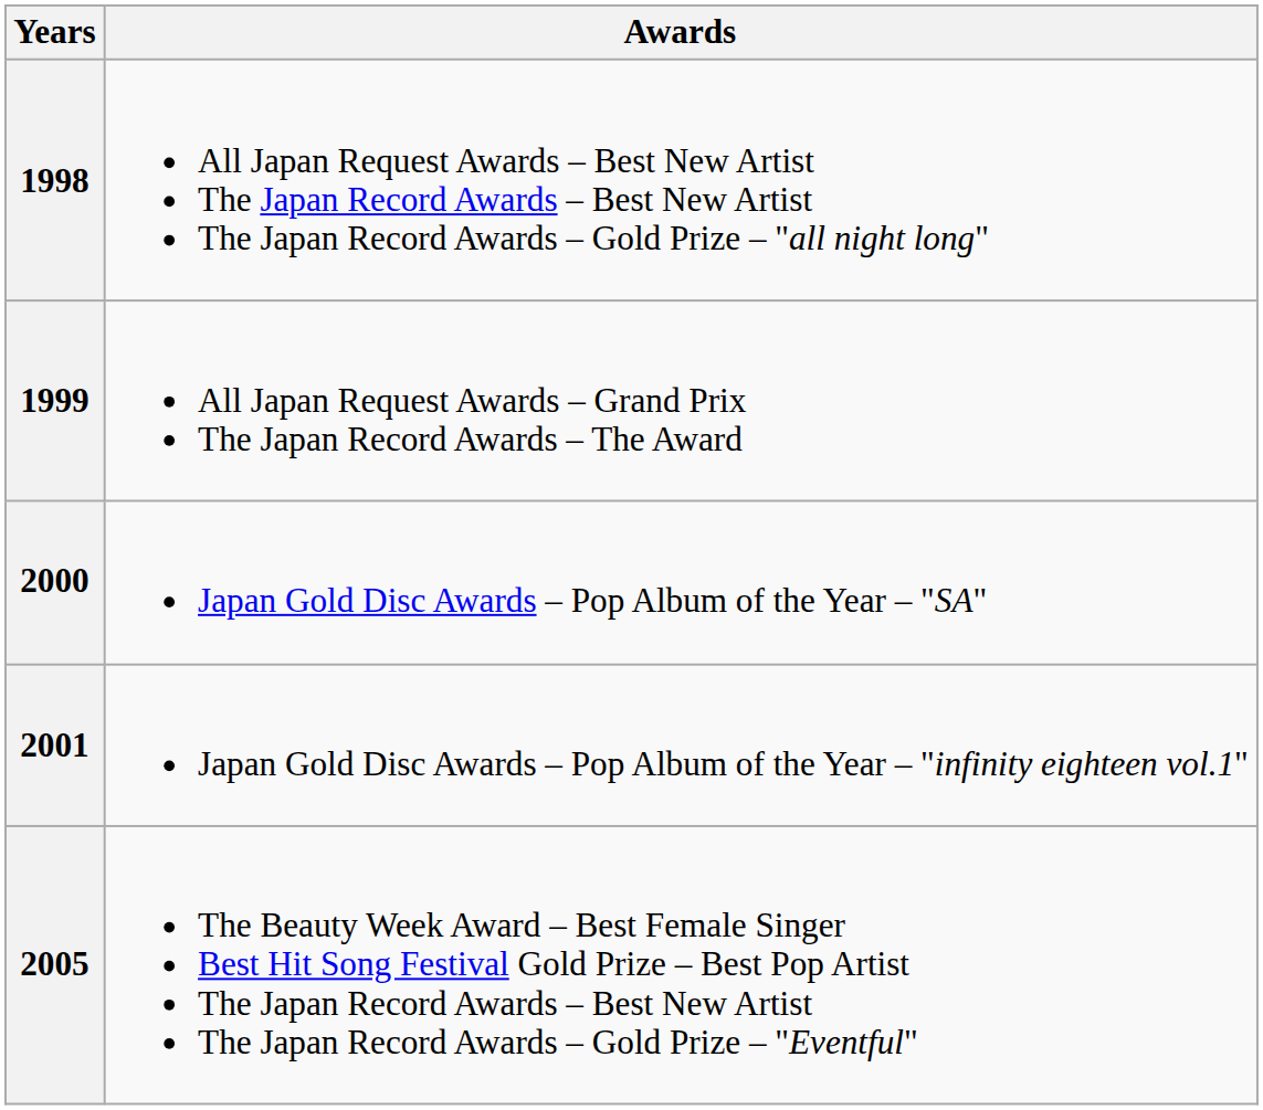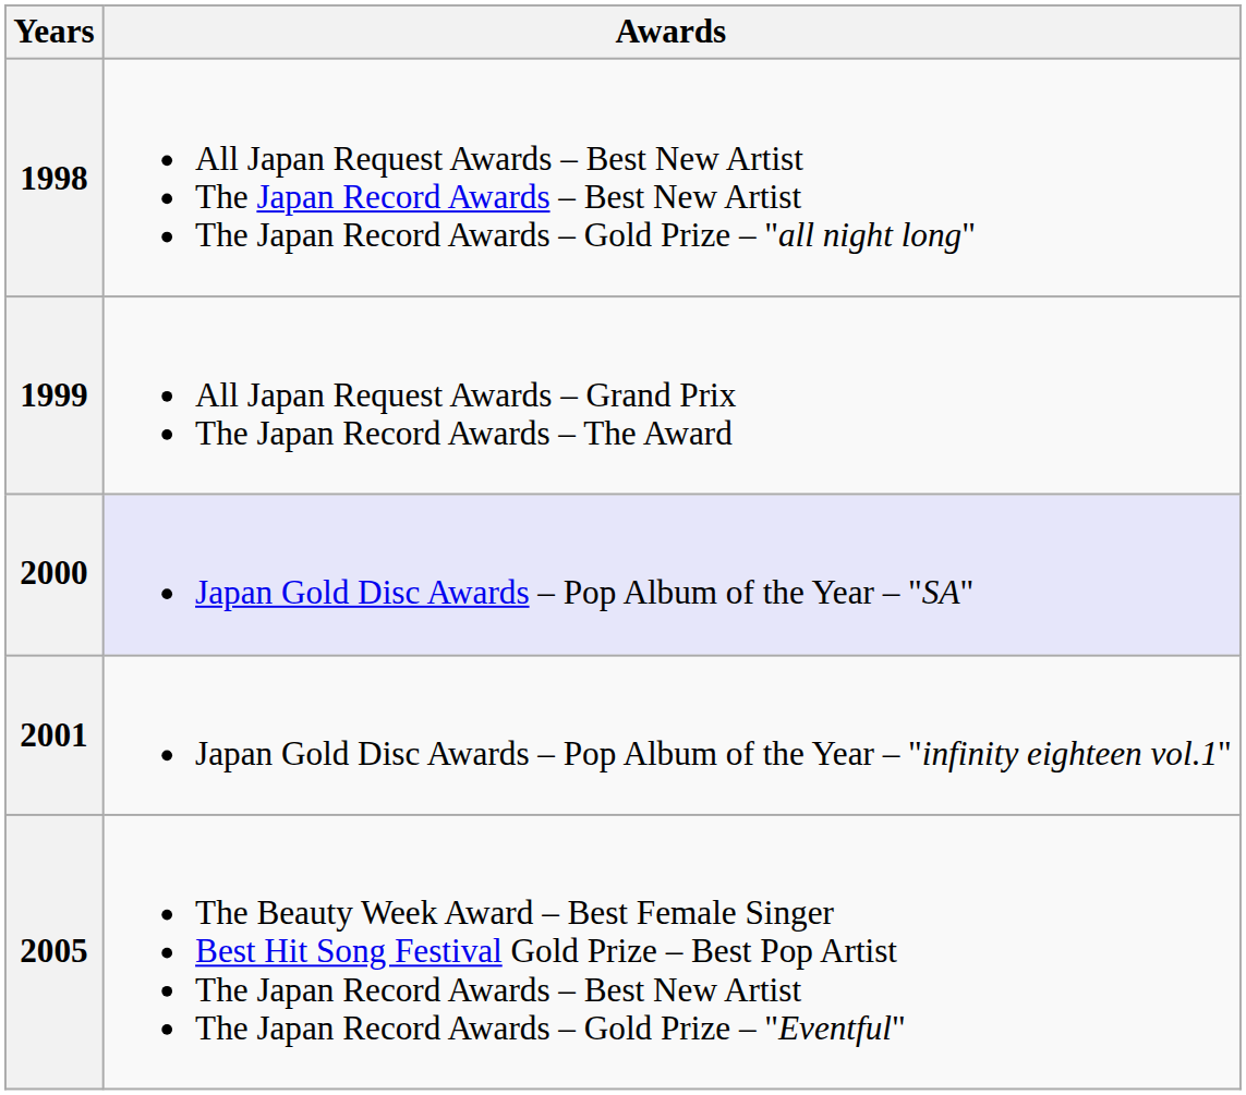2000 | Awards: no background -> lavender background
